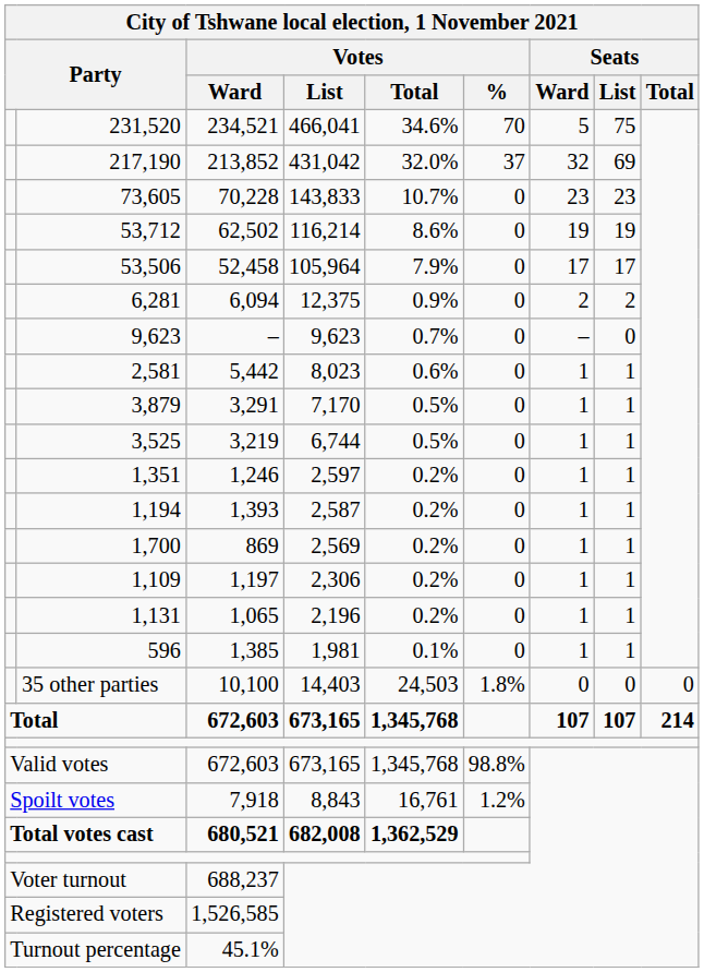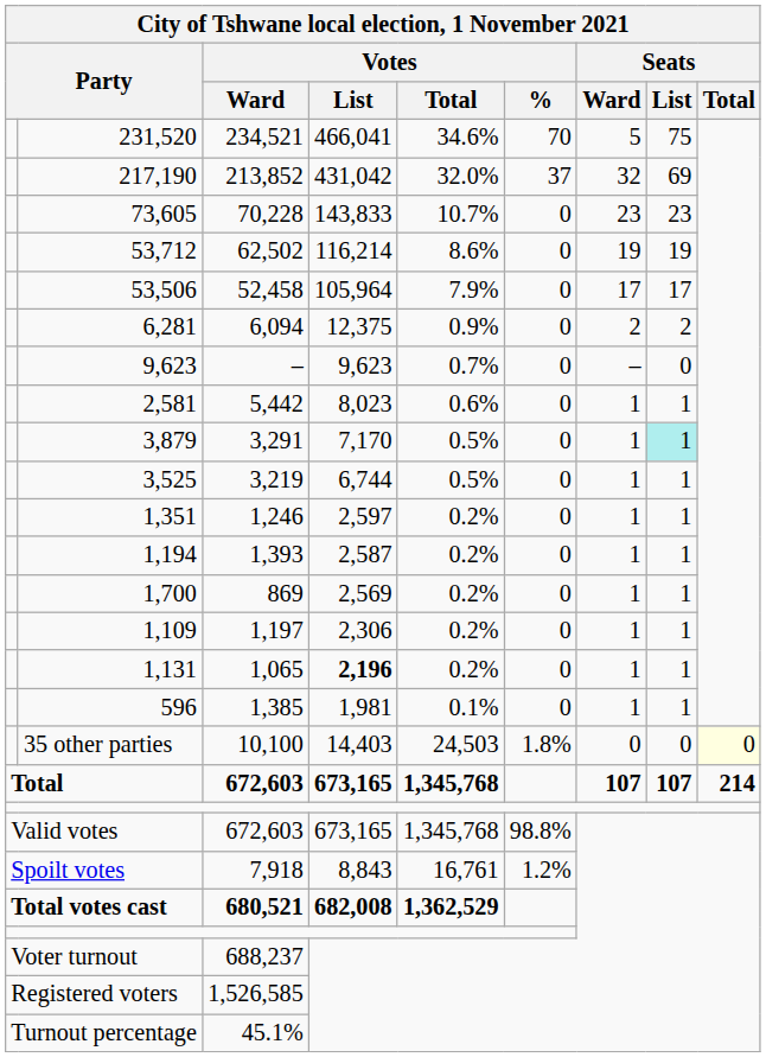3,879 | Seats / List: no background -> paleturquoise background
1,131 | Votes / List: normal -> bold
35 other parties | Seats / Total: no background -> lightyellow background
